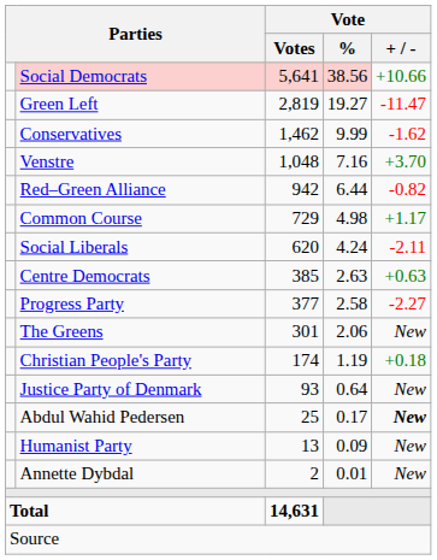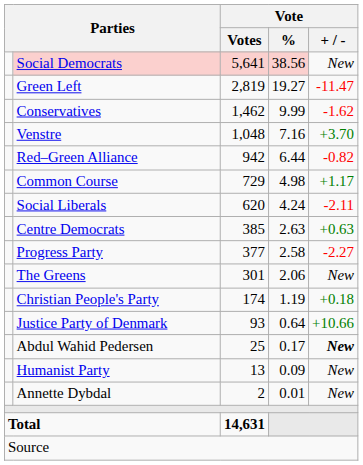Social Democrats | Vote / + / -: +10.66 -> New
Justice Party of Denmark | Vote / + / -: New -> +10.66
